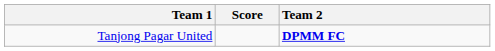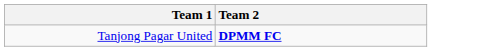- column: Score
